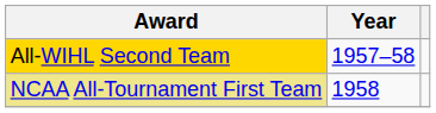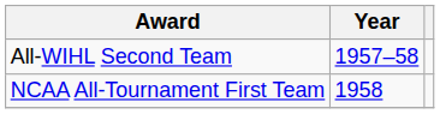row 2 | Award: gold background -> no background
row 3 | Award: khaki background -> no background
